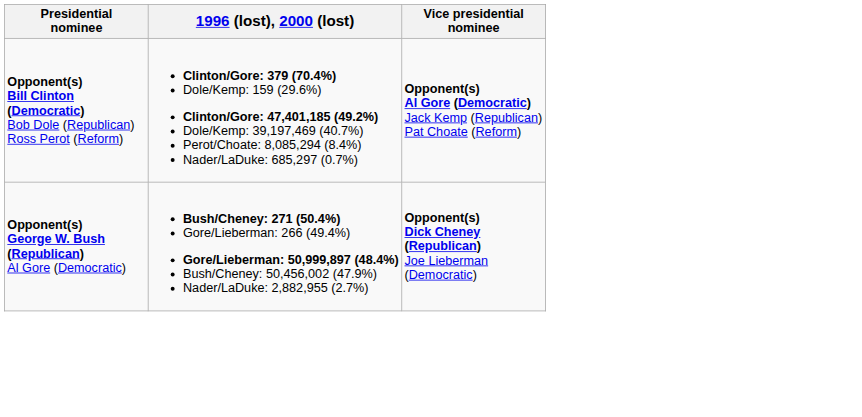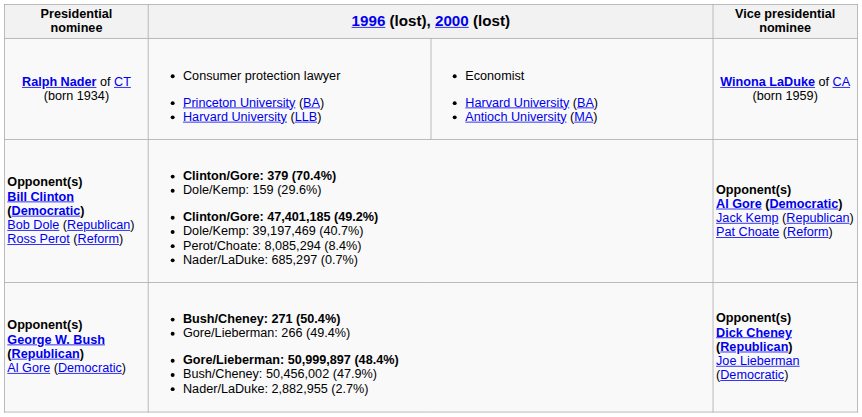+ row: Ralph Nader of CT (born 1934) | Consumer protection lawyer Princeton University (BA) Harvard University (LLB) | Economist Harvard University (BA) Antioch University (MA) | Winona LaDuke of CA (born 1959)
